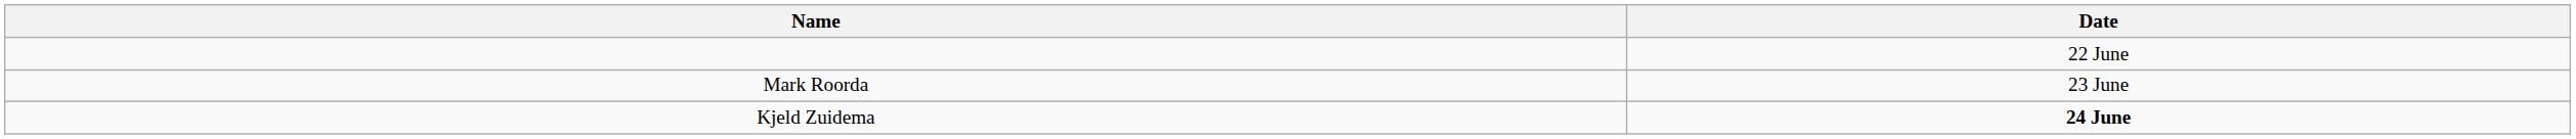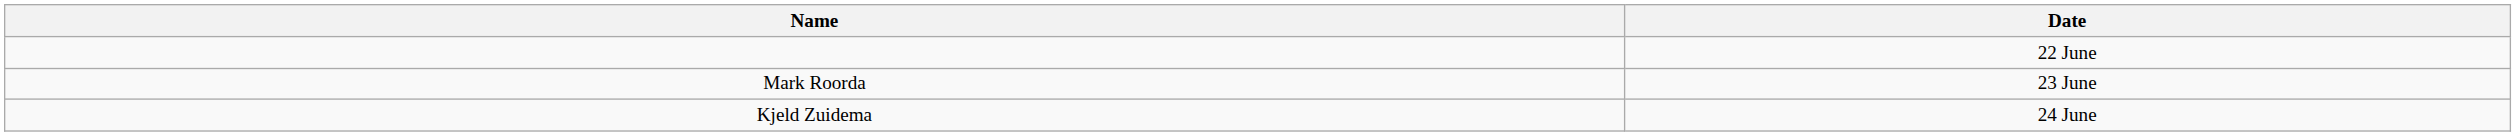Kjeld Zuidema | Date: bold -> normal
